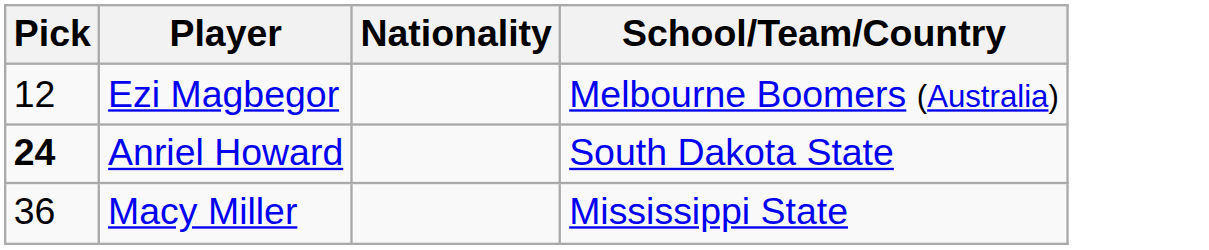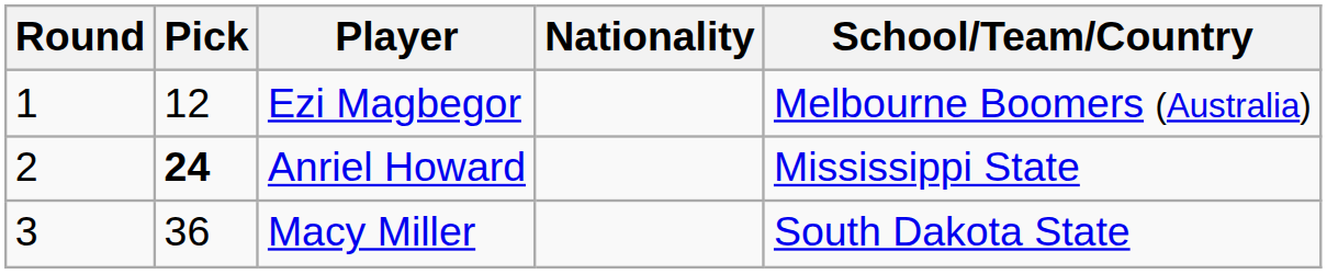+ column: Round | 1 | 2 | 3
Anriel Howard | School/Team/Country: South Dakota State -> Mississippi State
Macy Miller | School/Team/Country: Mississippi State -> South Dakota State
